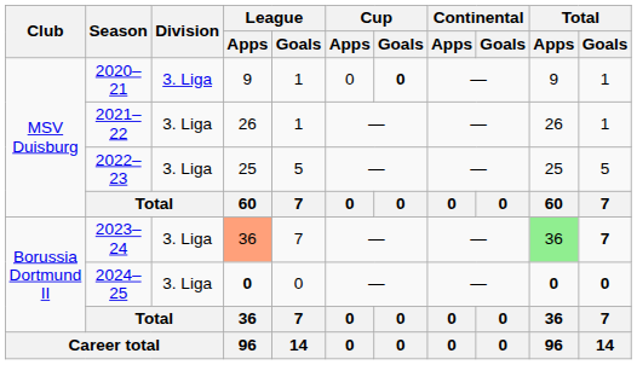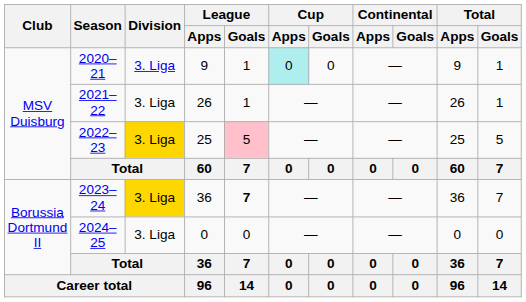2020–21 | Cup / Apps: no background -> paleturquoise background
2020–21 | Cup / Goals: bold -> normal
2022–23 | Division: no background -> gold background
2022–23 | League / Goals: no background -> pink background
2023–24 | Division: no background -> gold background
2023–24 | League / Apps: lightsalmon background -> no background
2023–24 | League / Goals: normal -> bold
2023–24 | Total / Apps: lightgreen background -> no background
2023–24 | Total / Goals: bold -> normal
2024–25 | League / Apps: bold -> normal
2024–25 | Total / Apps: bold -> normal
2024–25 | Total / Goals: bold -> normal
